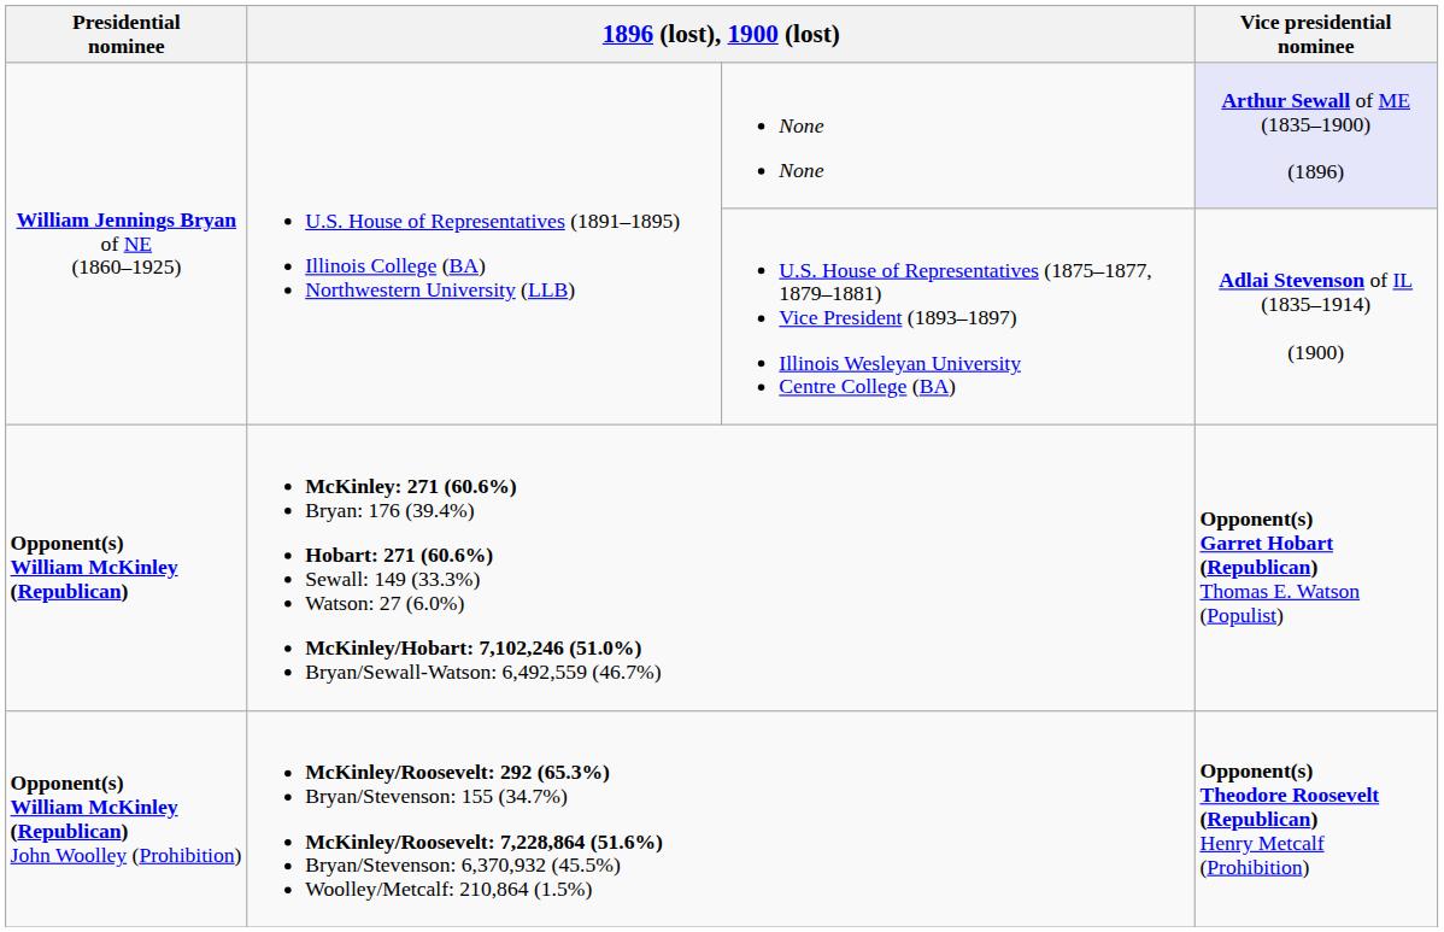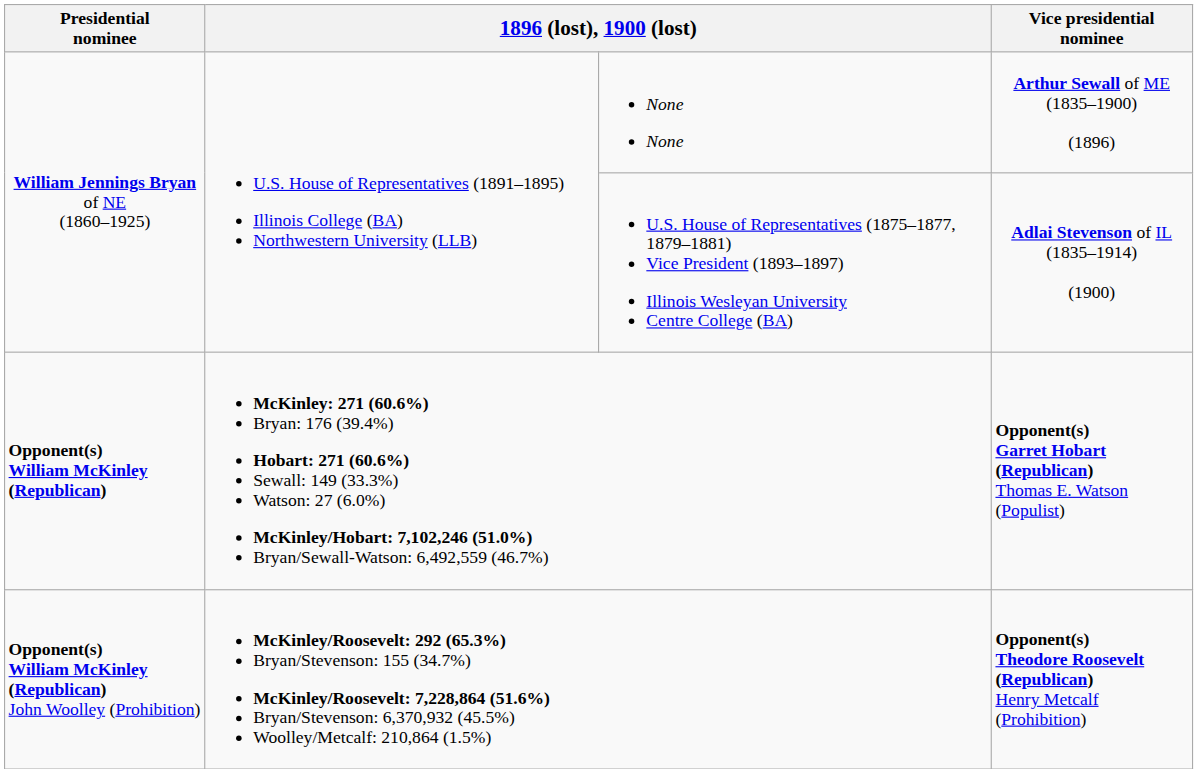None None | Vice presidential nominee: lavender background -> no background
